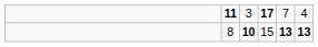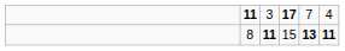row 2 | column 3: 10 -> 11
row 2 | column 6: 13 -> 11
